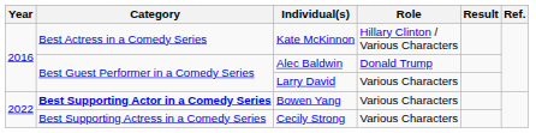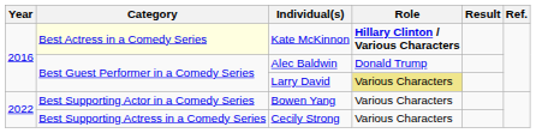Kate McKinnon | Category: no background -> lightyellow background
Kate McKinnon | Role: normal -> bold
Larry David | Role: no background -> khaki background
Bowen Yang | Category: bold -> normal
